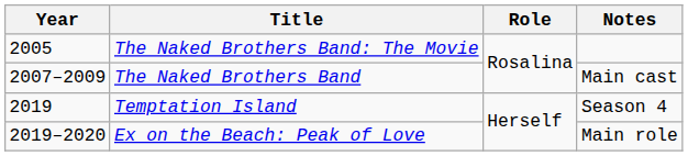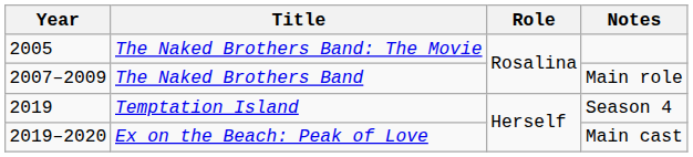The Naked Brothers Band | Notes: Main cast -> Main role
Ex on the Beach: Peak of Love | Notes: Main role -> Main cast
